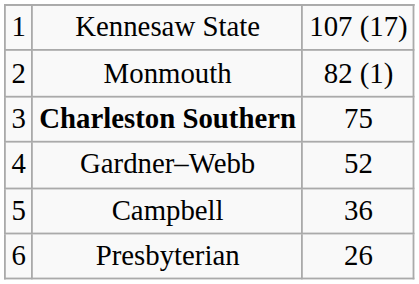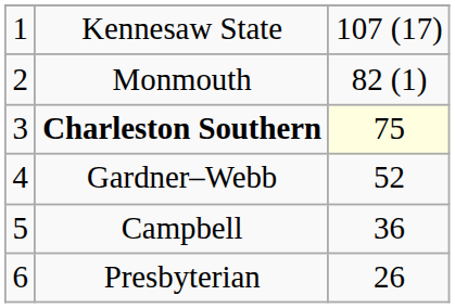Charleston Southern | column 3: no background -> lightyellow background
